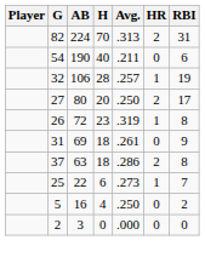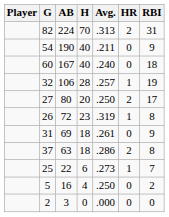54 | RBI: 6 -> 9
+ row: 60 | 167 | 40 | .240 | 0 | 18
